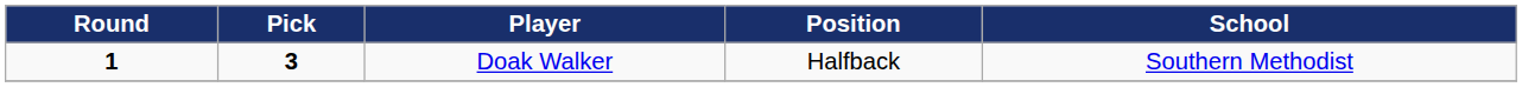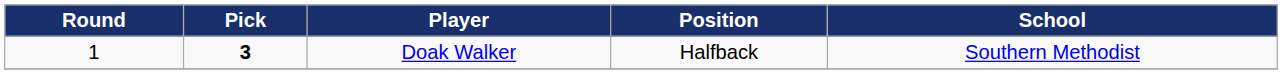Doak Walker | Round: bold -> normal
